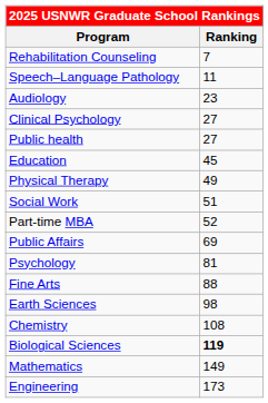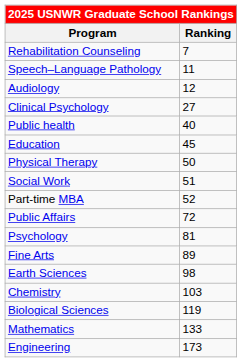Audiology | Ranking: 23 -> 12
Public health | Ranking: 27 -> 40
Physical Therapy | Ranking: 49 -> 50
Public Affairs | Ranking: 69 -> 72
Fine Arts | Ranking: 88 -> 89
Chemistry | Ranking: 108 -> 103
Biological Sciences | Ranking: bold -> normal
Mathematics | Ranking: 149 -> 133
